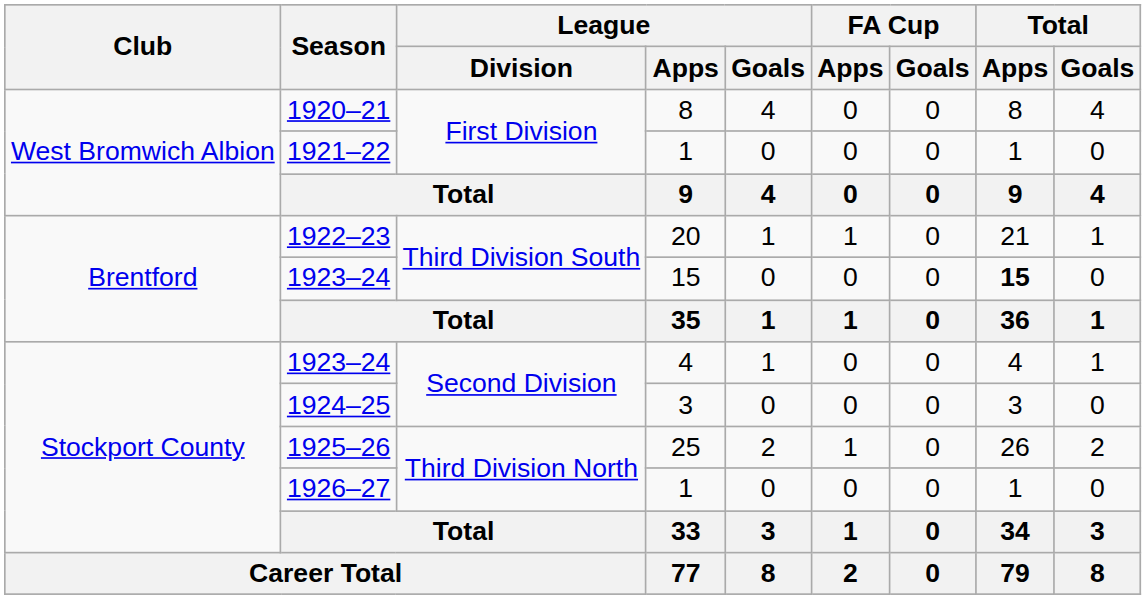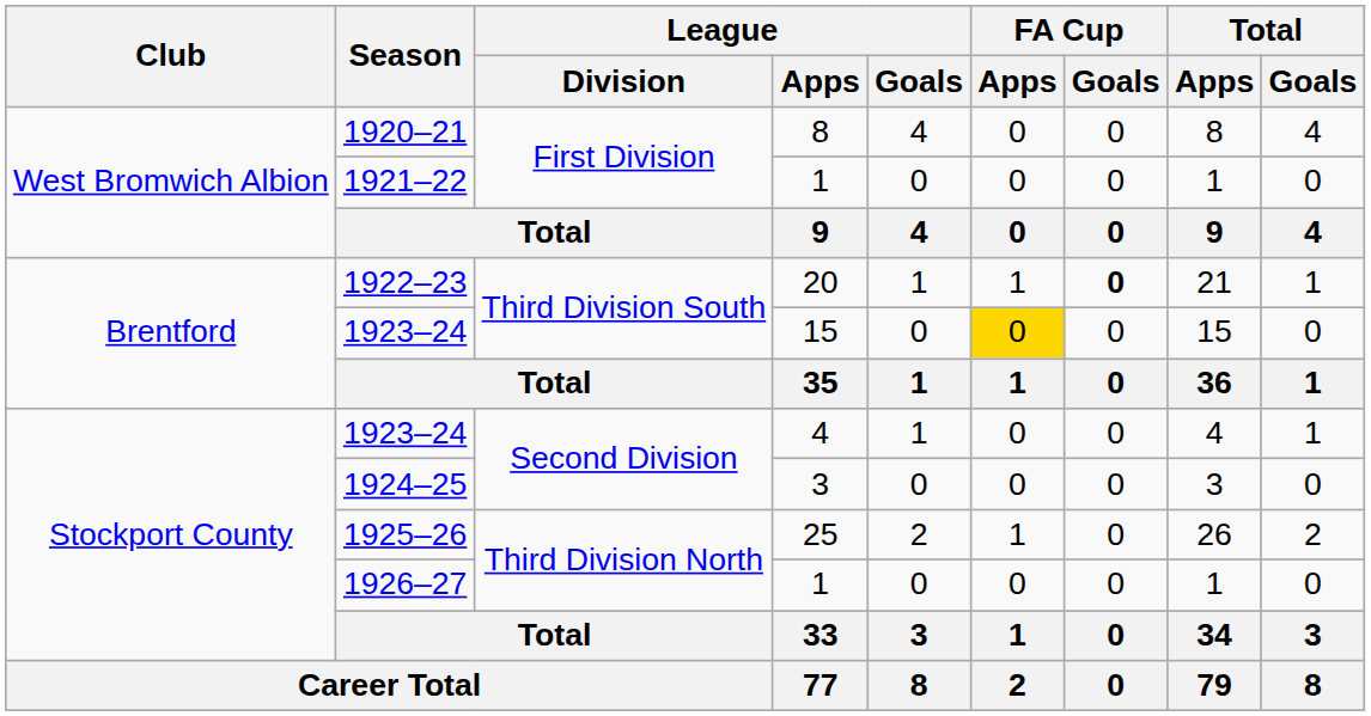1922–23 | FA Cup / Goals: normal -> bold
1923–24 / 15 | FA Cup / Apps: no background -> gold background
1923–24 / 15 | Total / Apps: bold -> normal
